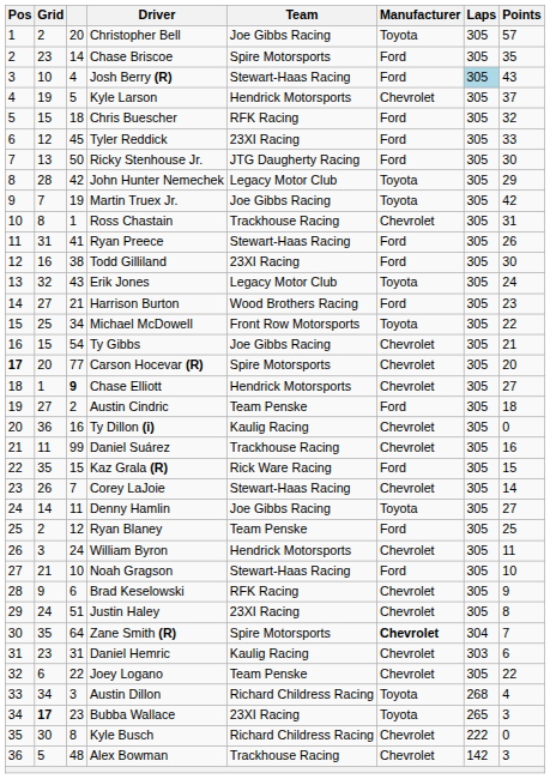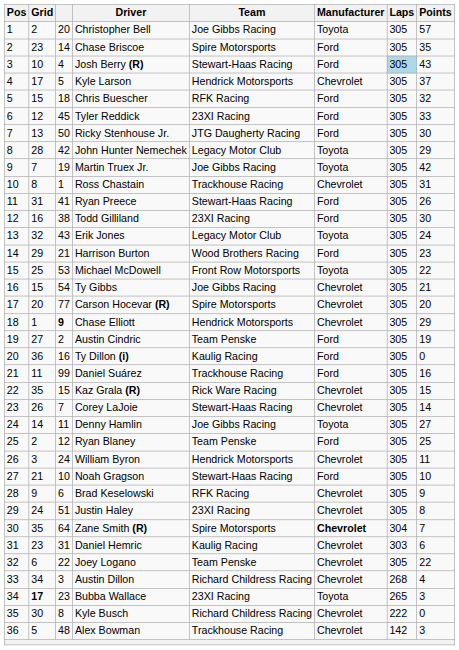Kyle Larson | Grid: 19 -> 17
Harrison Burton | Grid: 27 -> 29
Michael McDowell | column 3: 34 -> 53
Carson Hocevar (R) | Pos: bold -> normal
Chase Elliott | Points: 27 -> 29
Austin Cindric | Points: 18 -> 19
Ty Dillon (i) | Manufacturer: Chevrolet -> Ford
Daniel Suárez | Manufacturer: Chevrolet -> Ford
Kaz Grala (R) | Manufacturer: Ford -> Chevrolet
Austin Dillon | Manufacturer: Toyota -> Chevrolet
